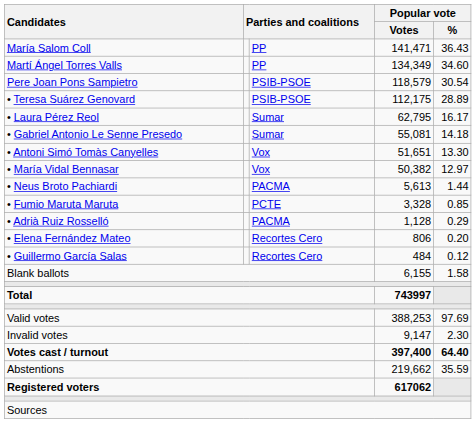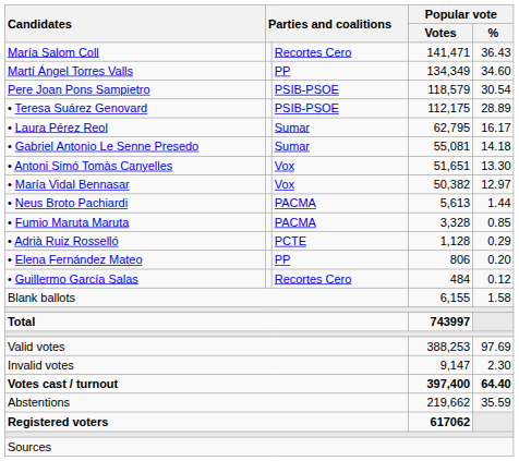María Salom Coll | column 3: PP -> Recortes Cero
• Fumio Maruta Maruta | column 3: PCTE -> PACMA
• Adrià Ruiz Rosselló | column 3: PACMA -> PCTE
• Elena Fernández Mateo | column 3: Recortes Cero -> PP
